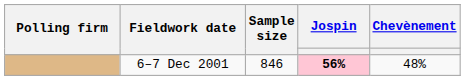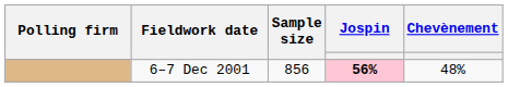6–7 Dec 2001 | Sample size: 846 -> 856
